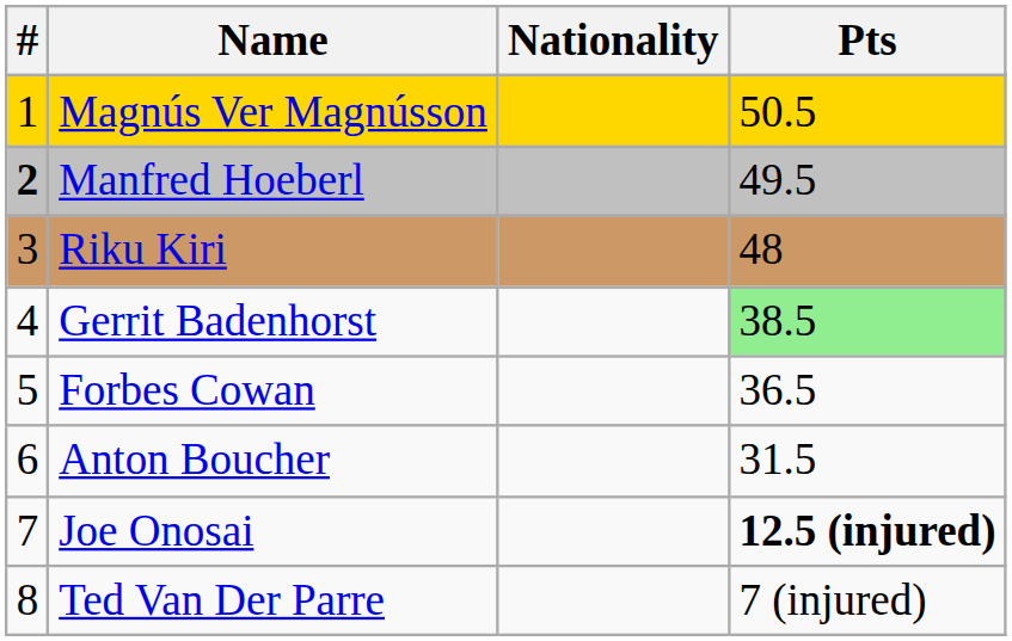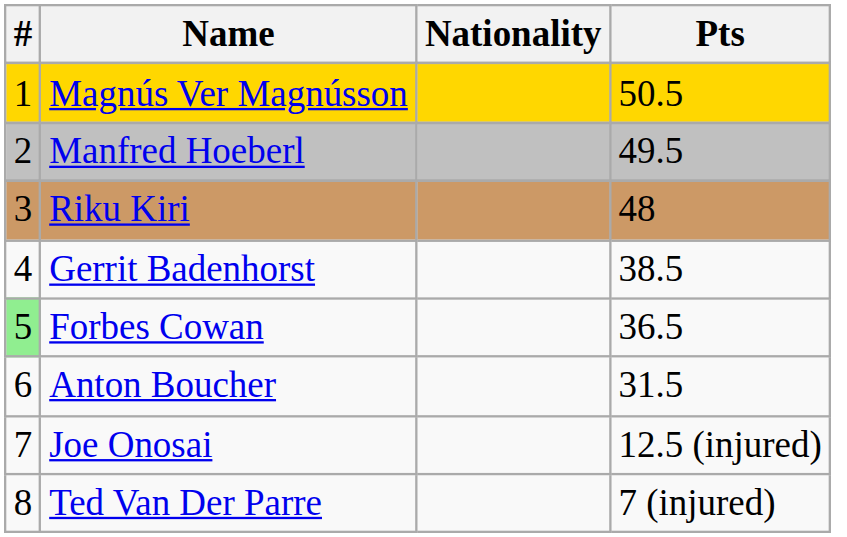Manfred Hoeberl | #: bold -> normal
Gerrit Badenhorst | Pts: lightgreen background -> no background
Forbes Cowan | #: no background -> lightgreen background
Joe Onosai | Pts: bold -> normal
